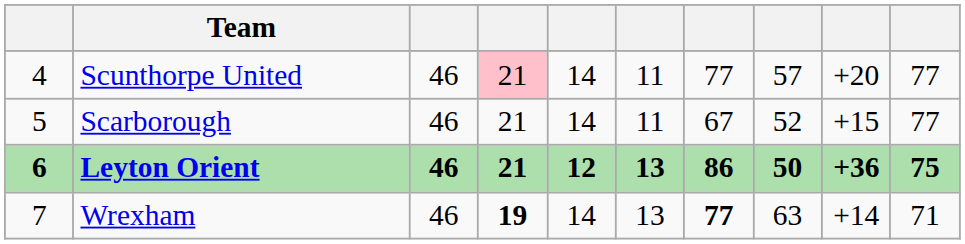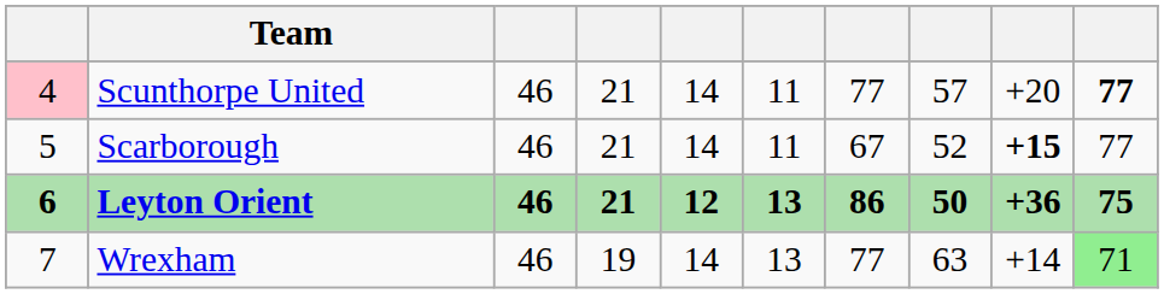Scunthorpe United | column 1: no background -> pink background
Scunthorpe United | column 4: pink background -> no background
Scunthorpe United | column 10: normal -> bold
Scarborough | column 9: normal -> bold
Wrexham | column 4: bold -> normal
Wrexham | column 7: bold -> normal
Wrexham | column 10: no background -> lightgreen background
